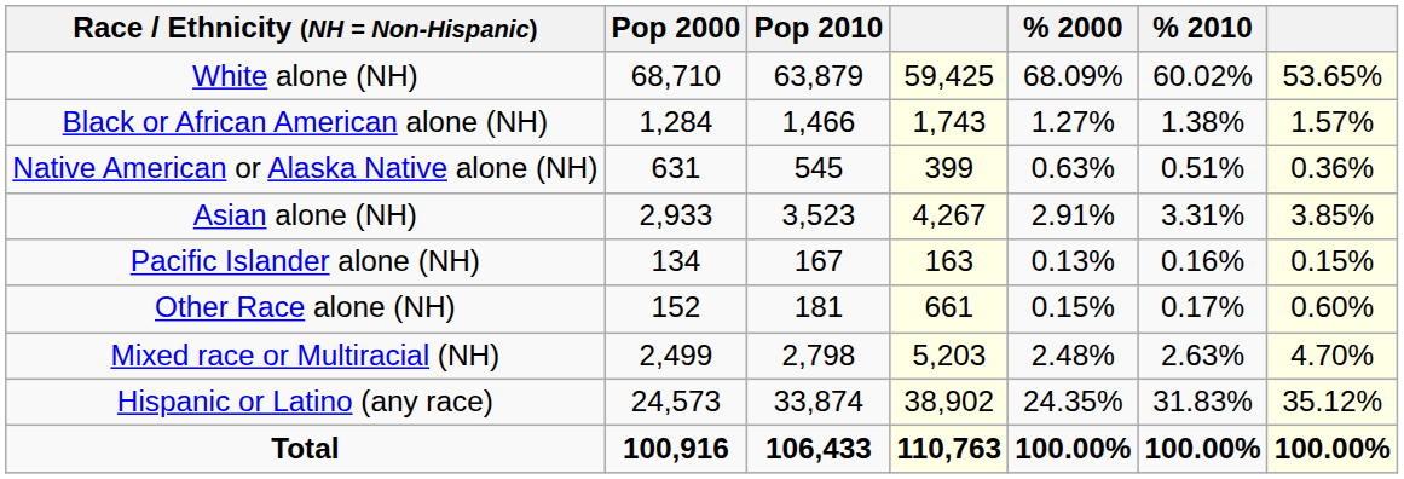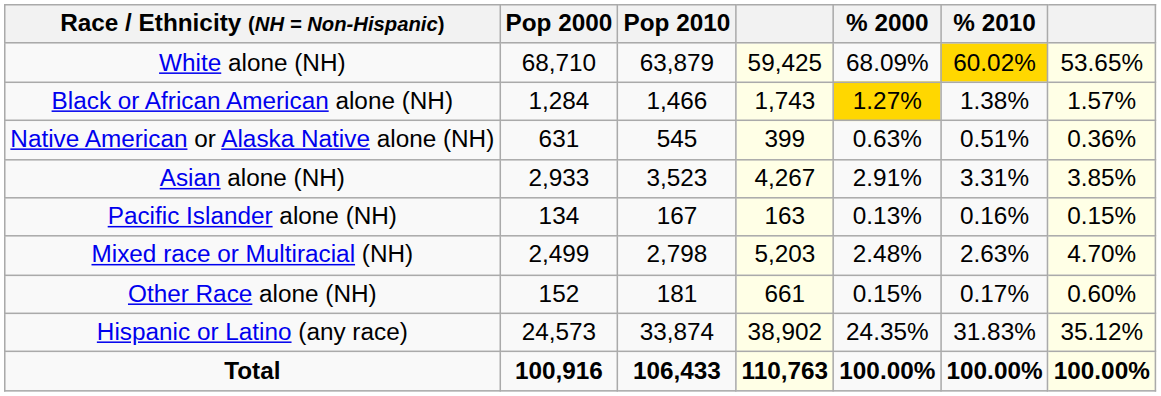White alone (NH) | % 2010: no background -> gold background
Black or African American alone (NH) | % 2000: no background -> gold background
rows swapped: Other Race alone (NH) <-> Mixed race or Multiracial (NH)
